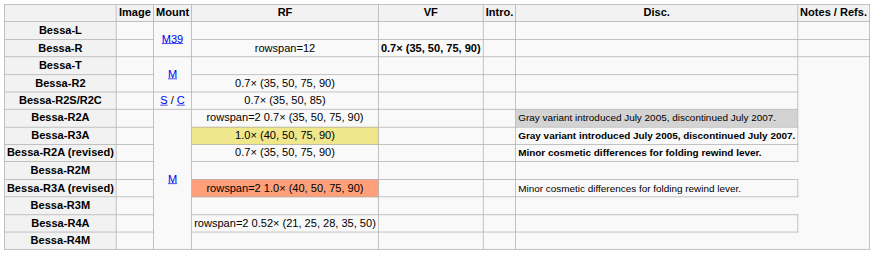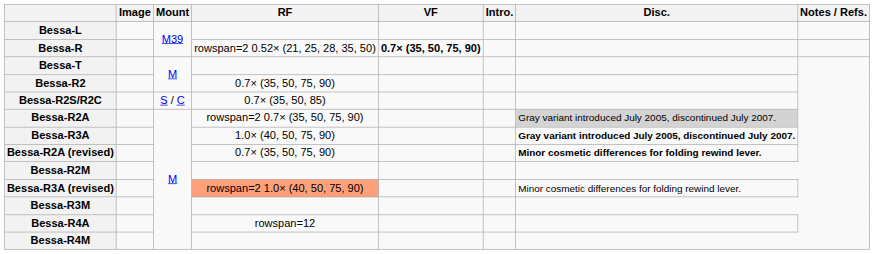Bessa-R | RF: rowspan=12 -> rowspan=2 0.52× (21, 25, 28, 35, 50)
Bessa-R3A | RF: khaki background -> no background
Bessa-R4A | RF: rowspan=2 0.52× (21, 25, 28, 35, 50) -> rowspan=12
